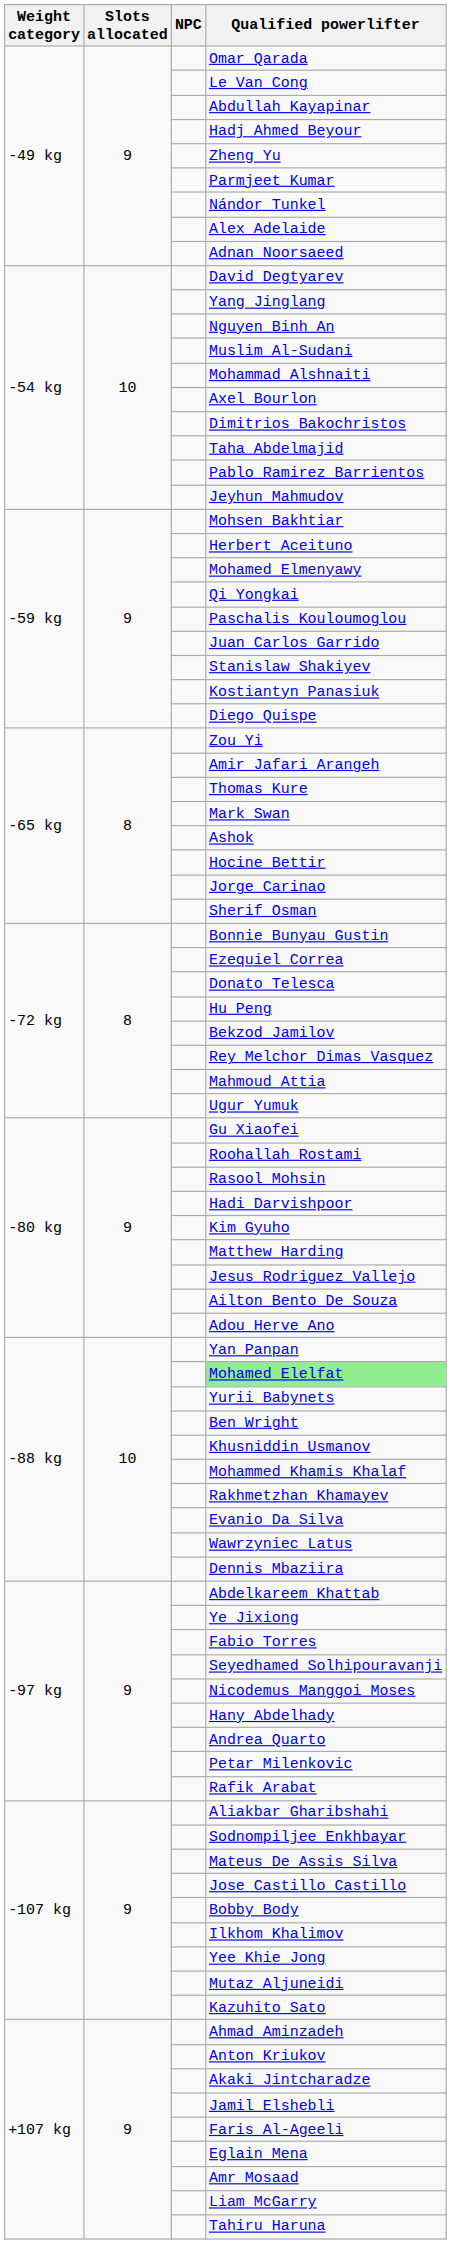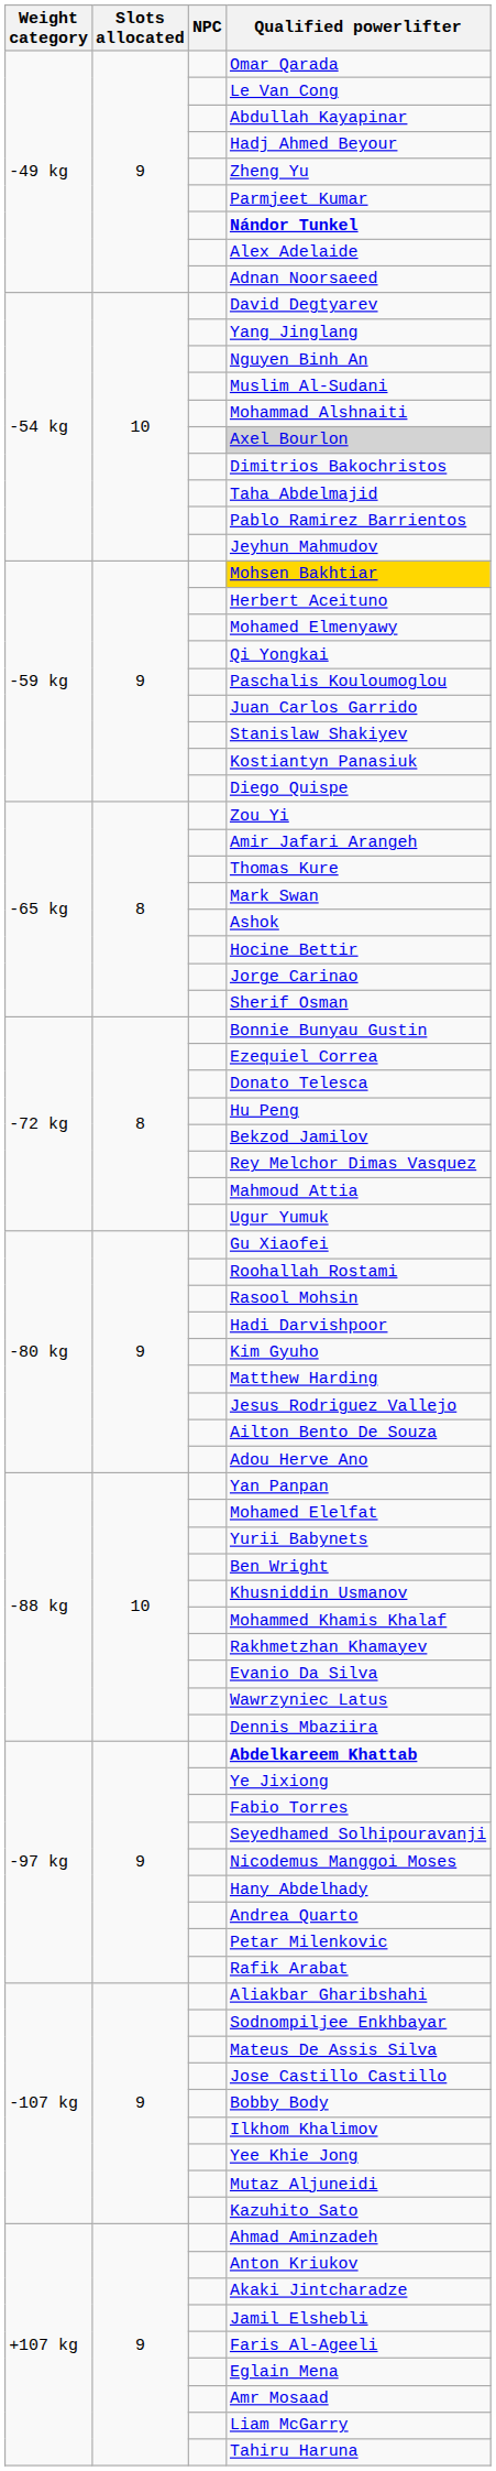Nándor Tunkel | Qualified powerlifter: normal -> bold
Axel Bourlon | Qualified powerlifter: no background -> lightgrey background
Mohsen Bakhtiar | Qualified powerlifter: no background -> gold background
Mohamed Elelfat | Qualified powerlifter: lightgreen background -> no background
Abdelkareem Khattab | Qualified powerlifter: normal -> bold
